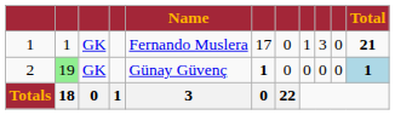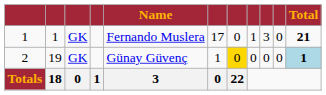2 | column 2: lightgreen background -> no background
2 | column 6: bold -> normal
2 | column 7: no background -> gold background
